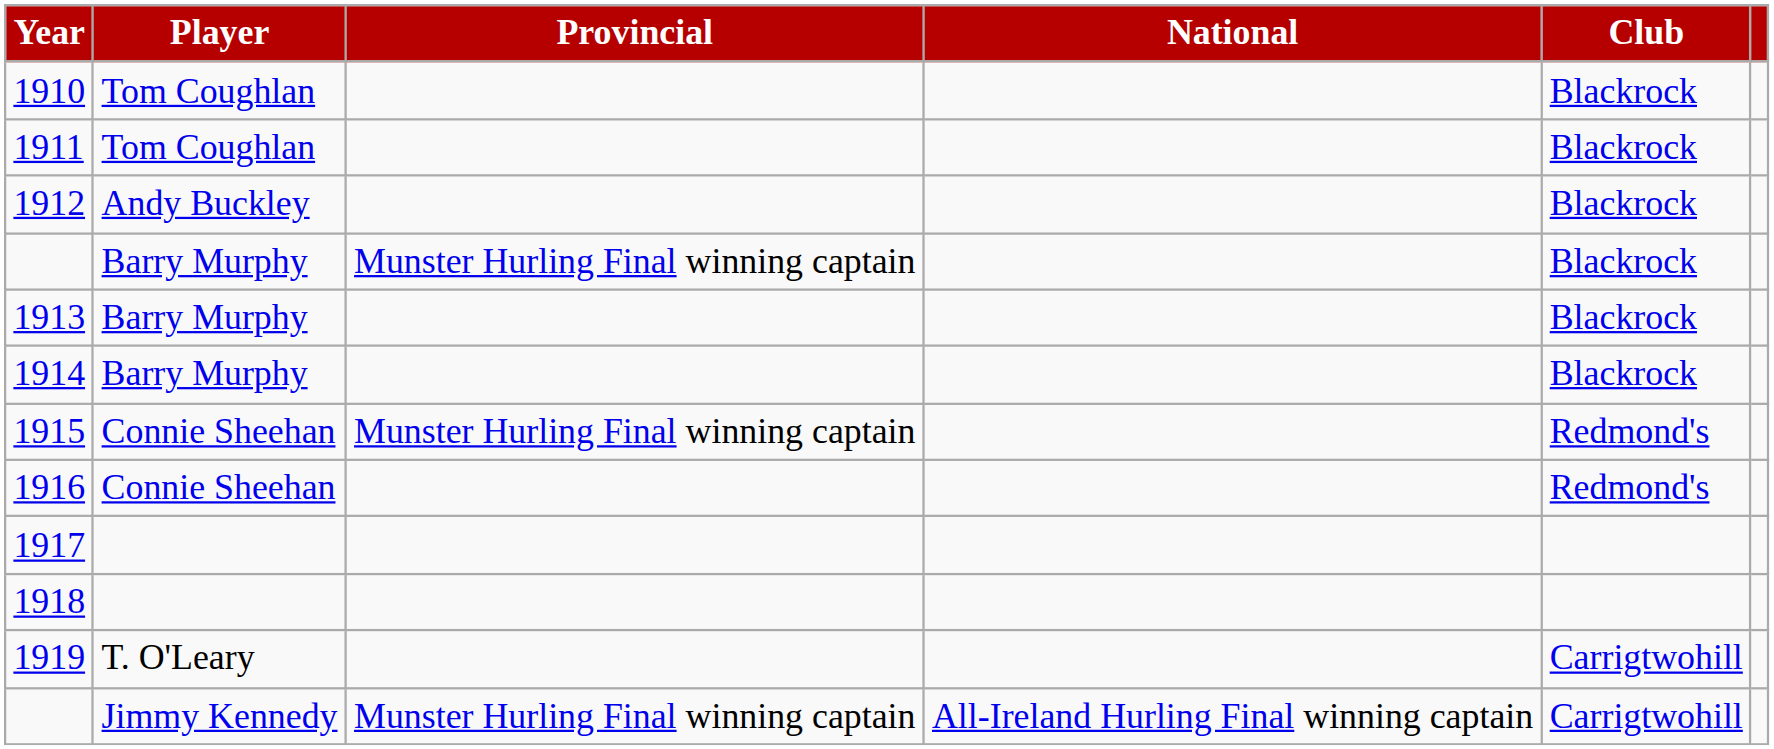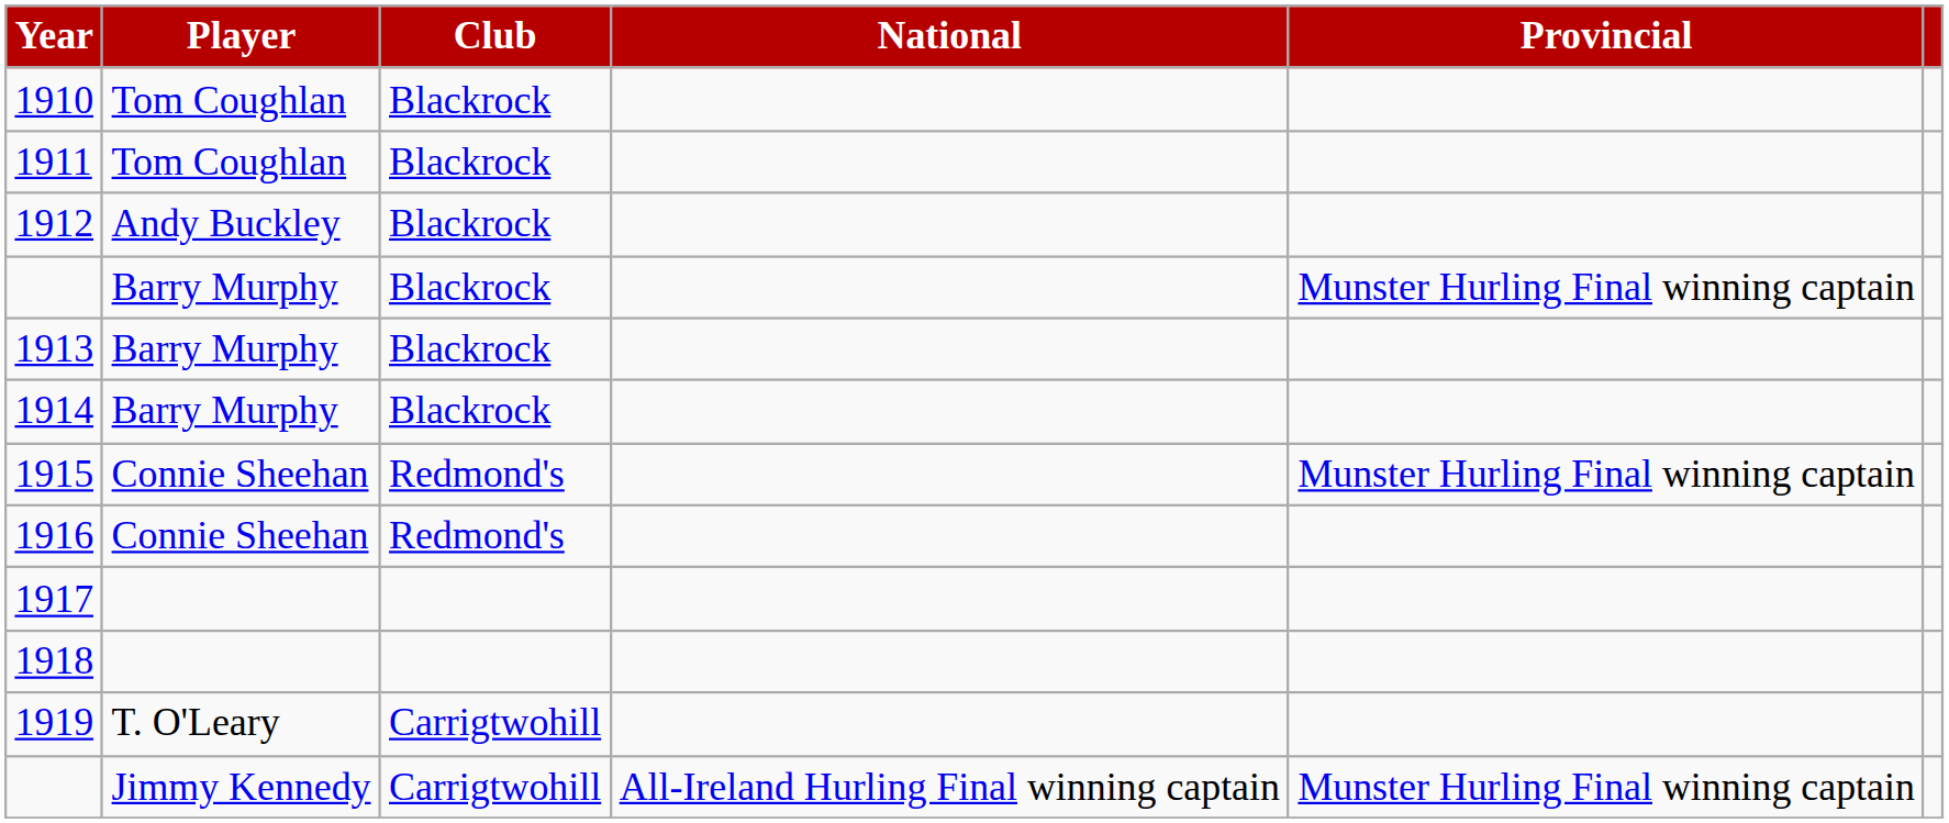columns swapped: Club <-> Provincial
